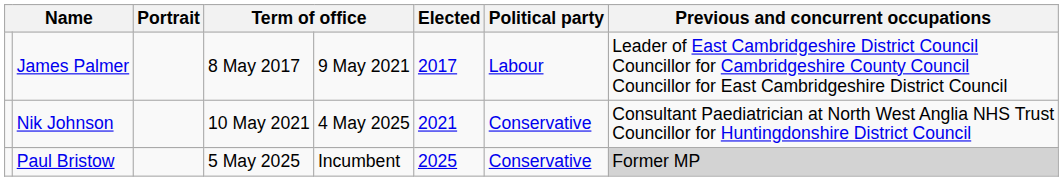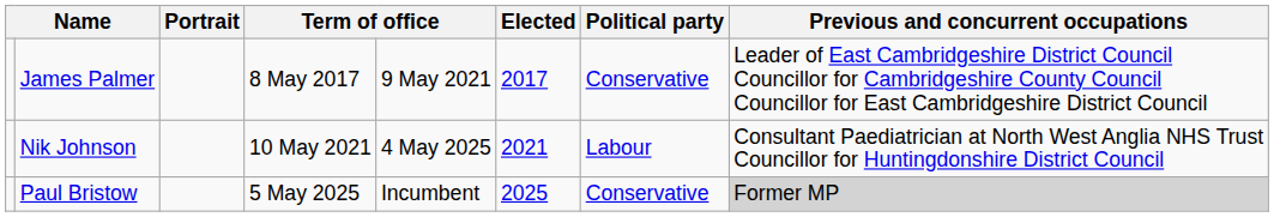James Palmer | Political party: Labour -> Conservative
Nik Johnson | Political party: Conservative -> Labour
